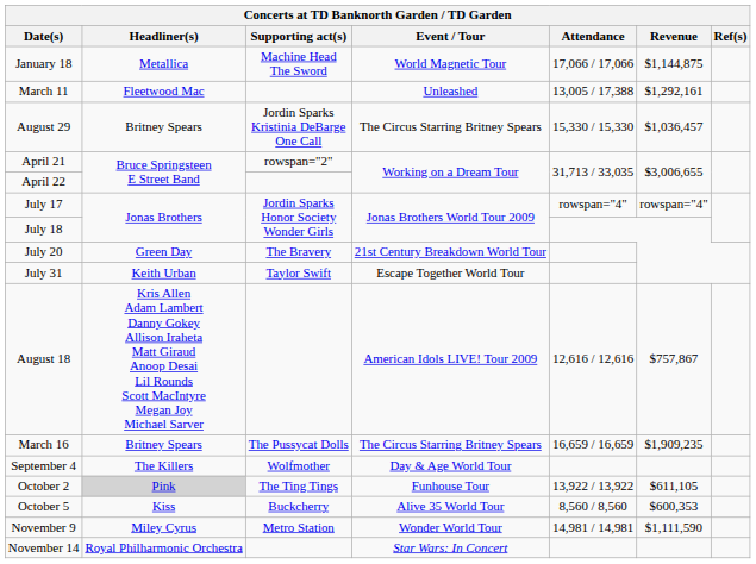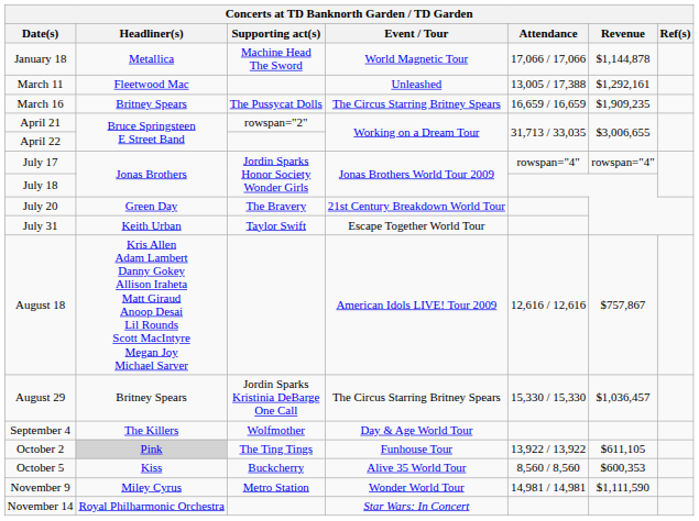January 18 | Revenue: $1,144,875 -> $1,144,878
rows swapped: March 16 <-> August 29
